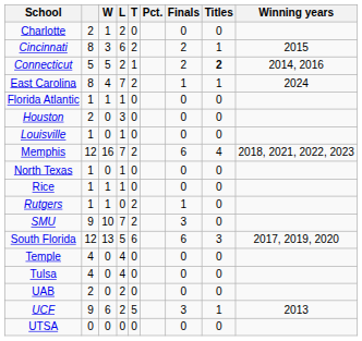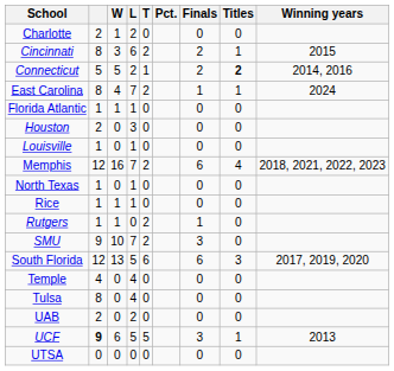Tulsa | column 2: 4 -> 8
UCF | column 2: normal -> bold
UCF | L: 2 -> 5
